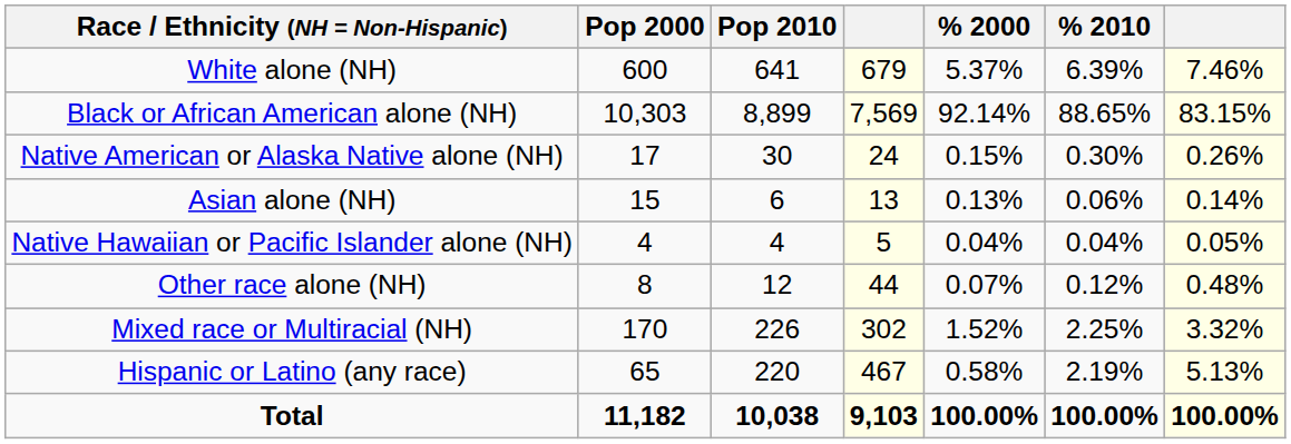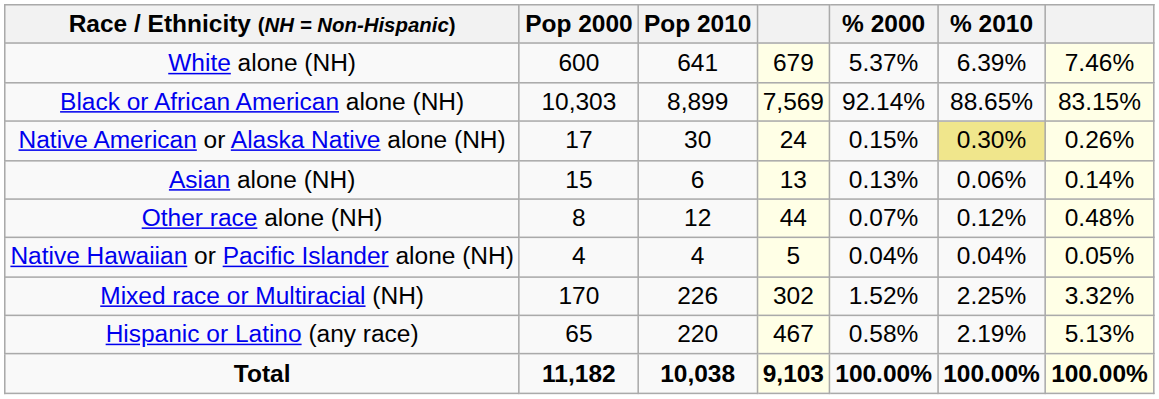Native American or Alaska Native alone (NH) | % 2010: no background -> khaki background
rows swapped: Native Hawaiian or Pacific Islander alone (NH) <-> Other race alone (NH)
